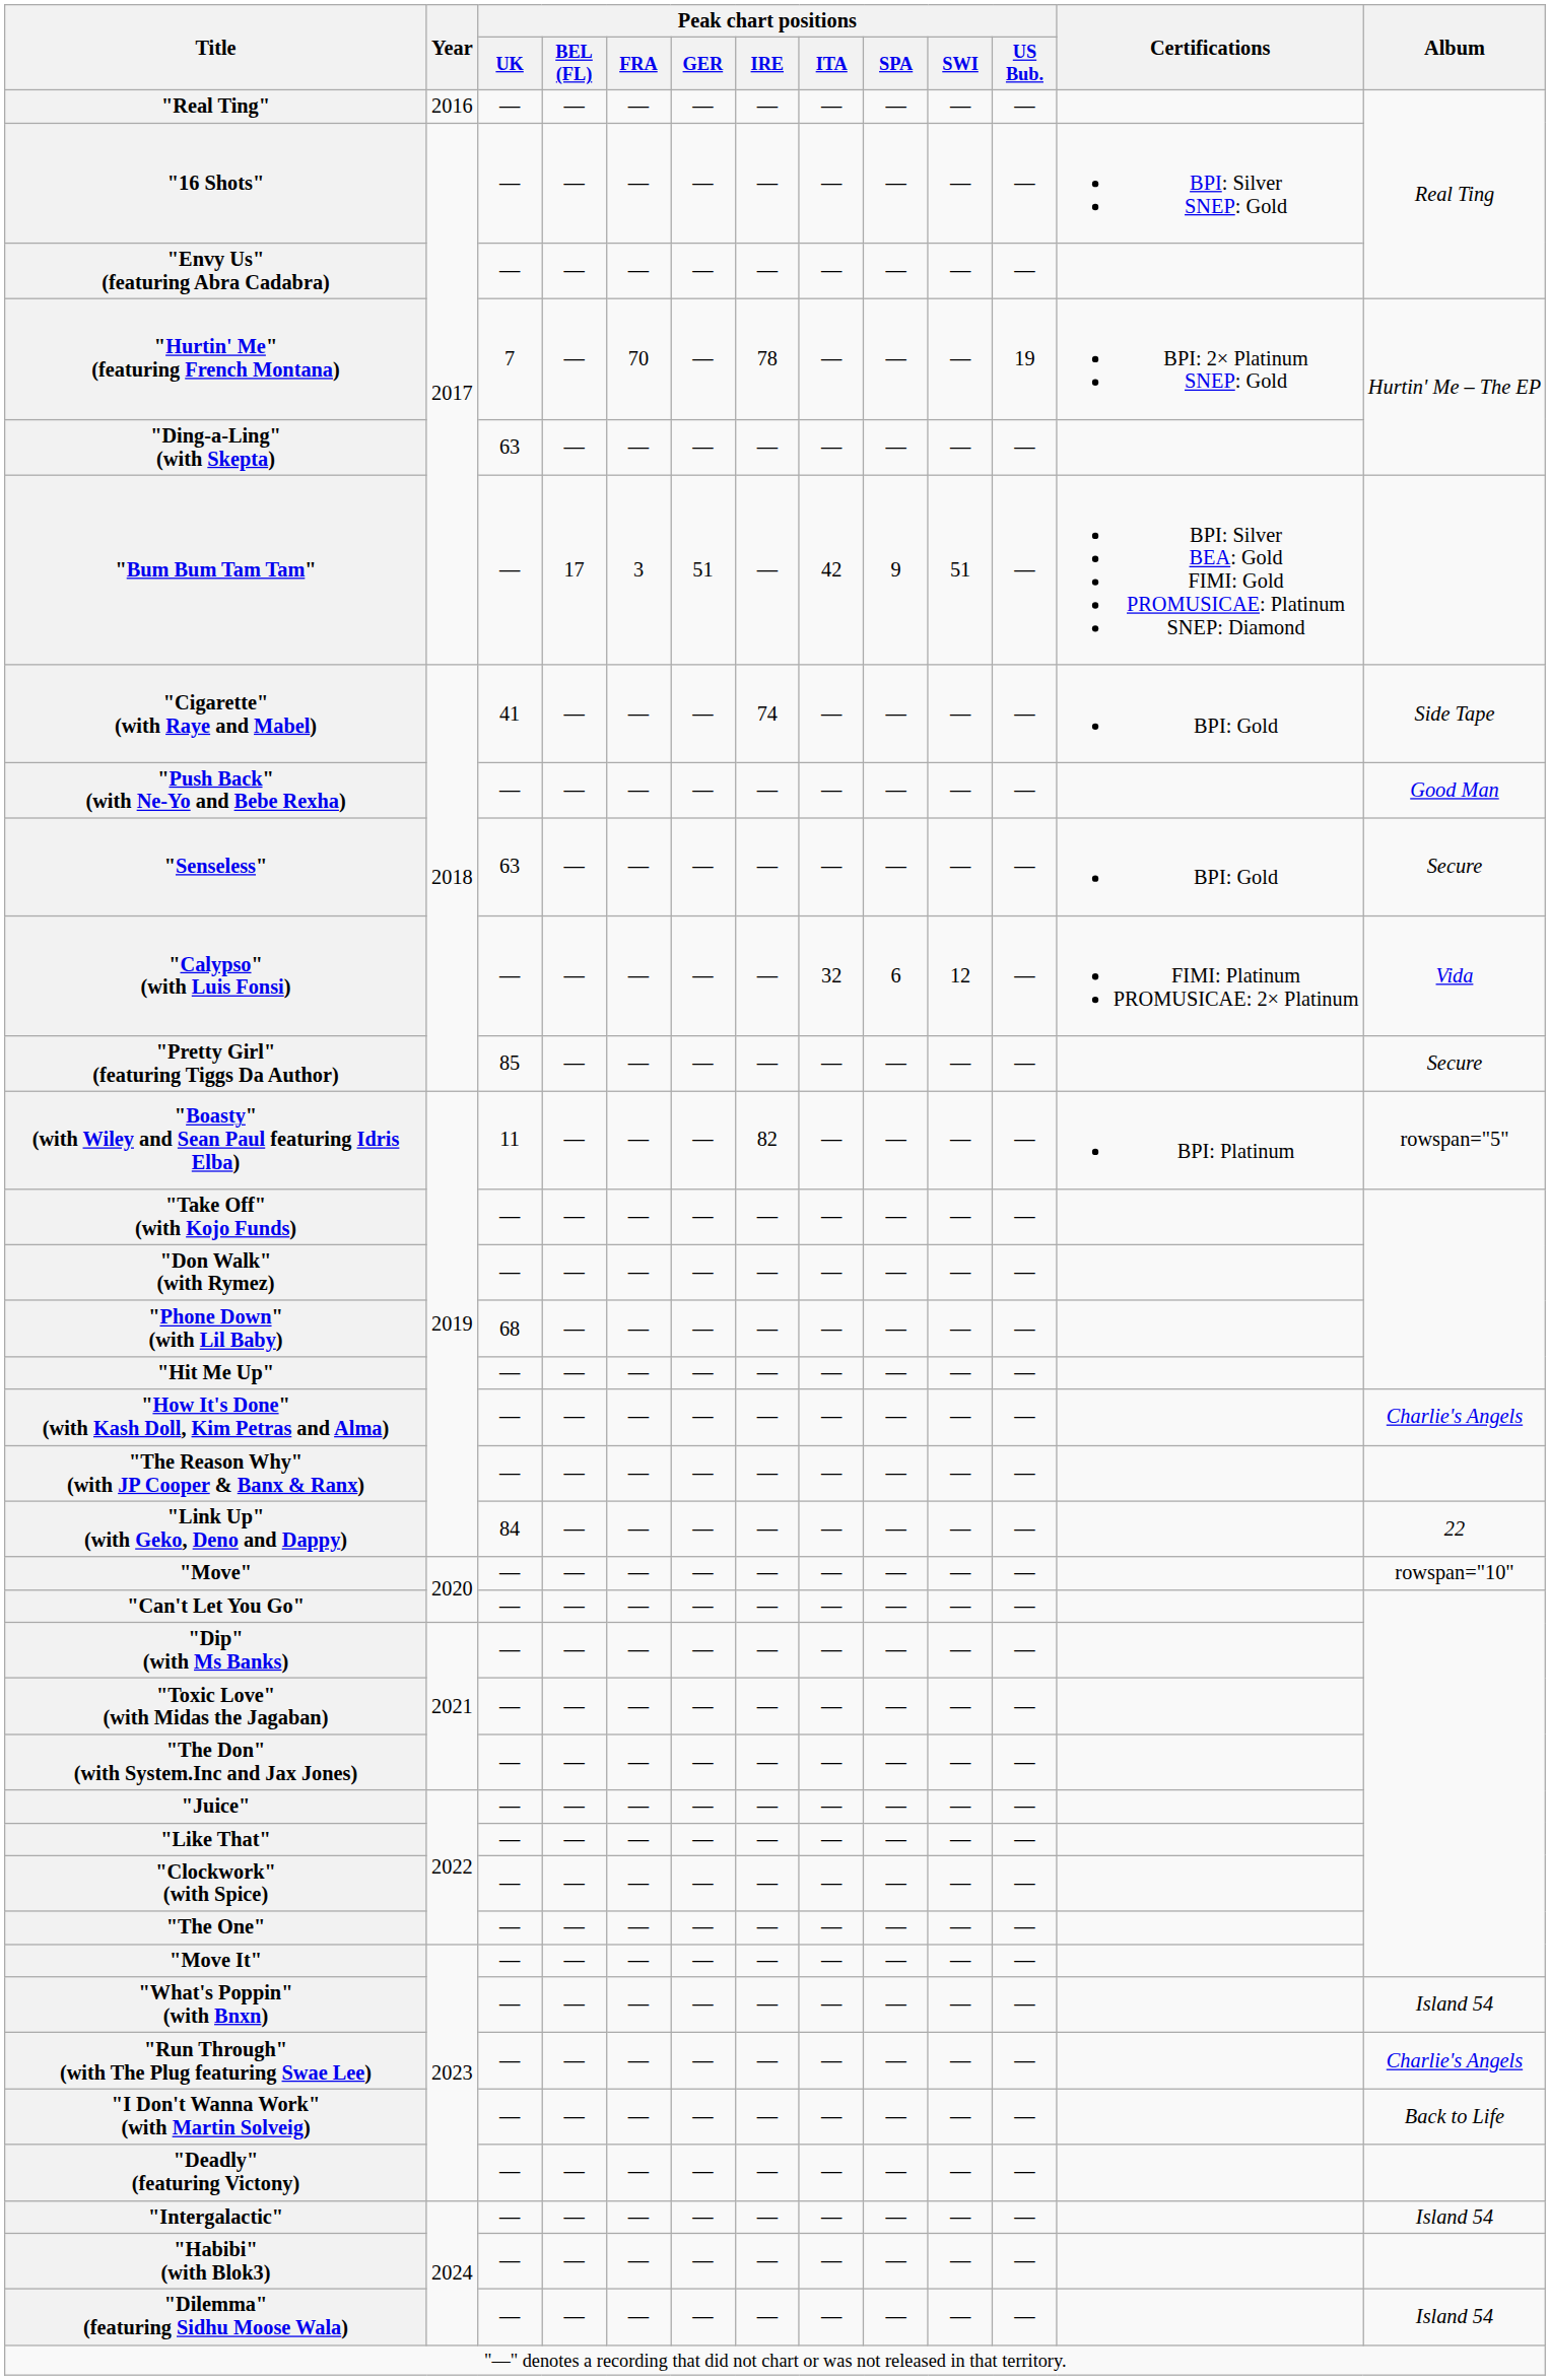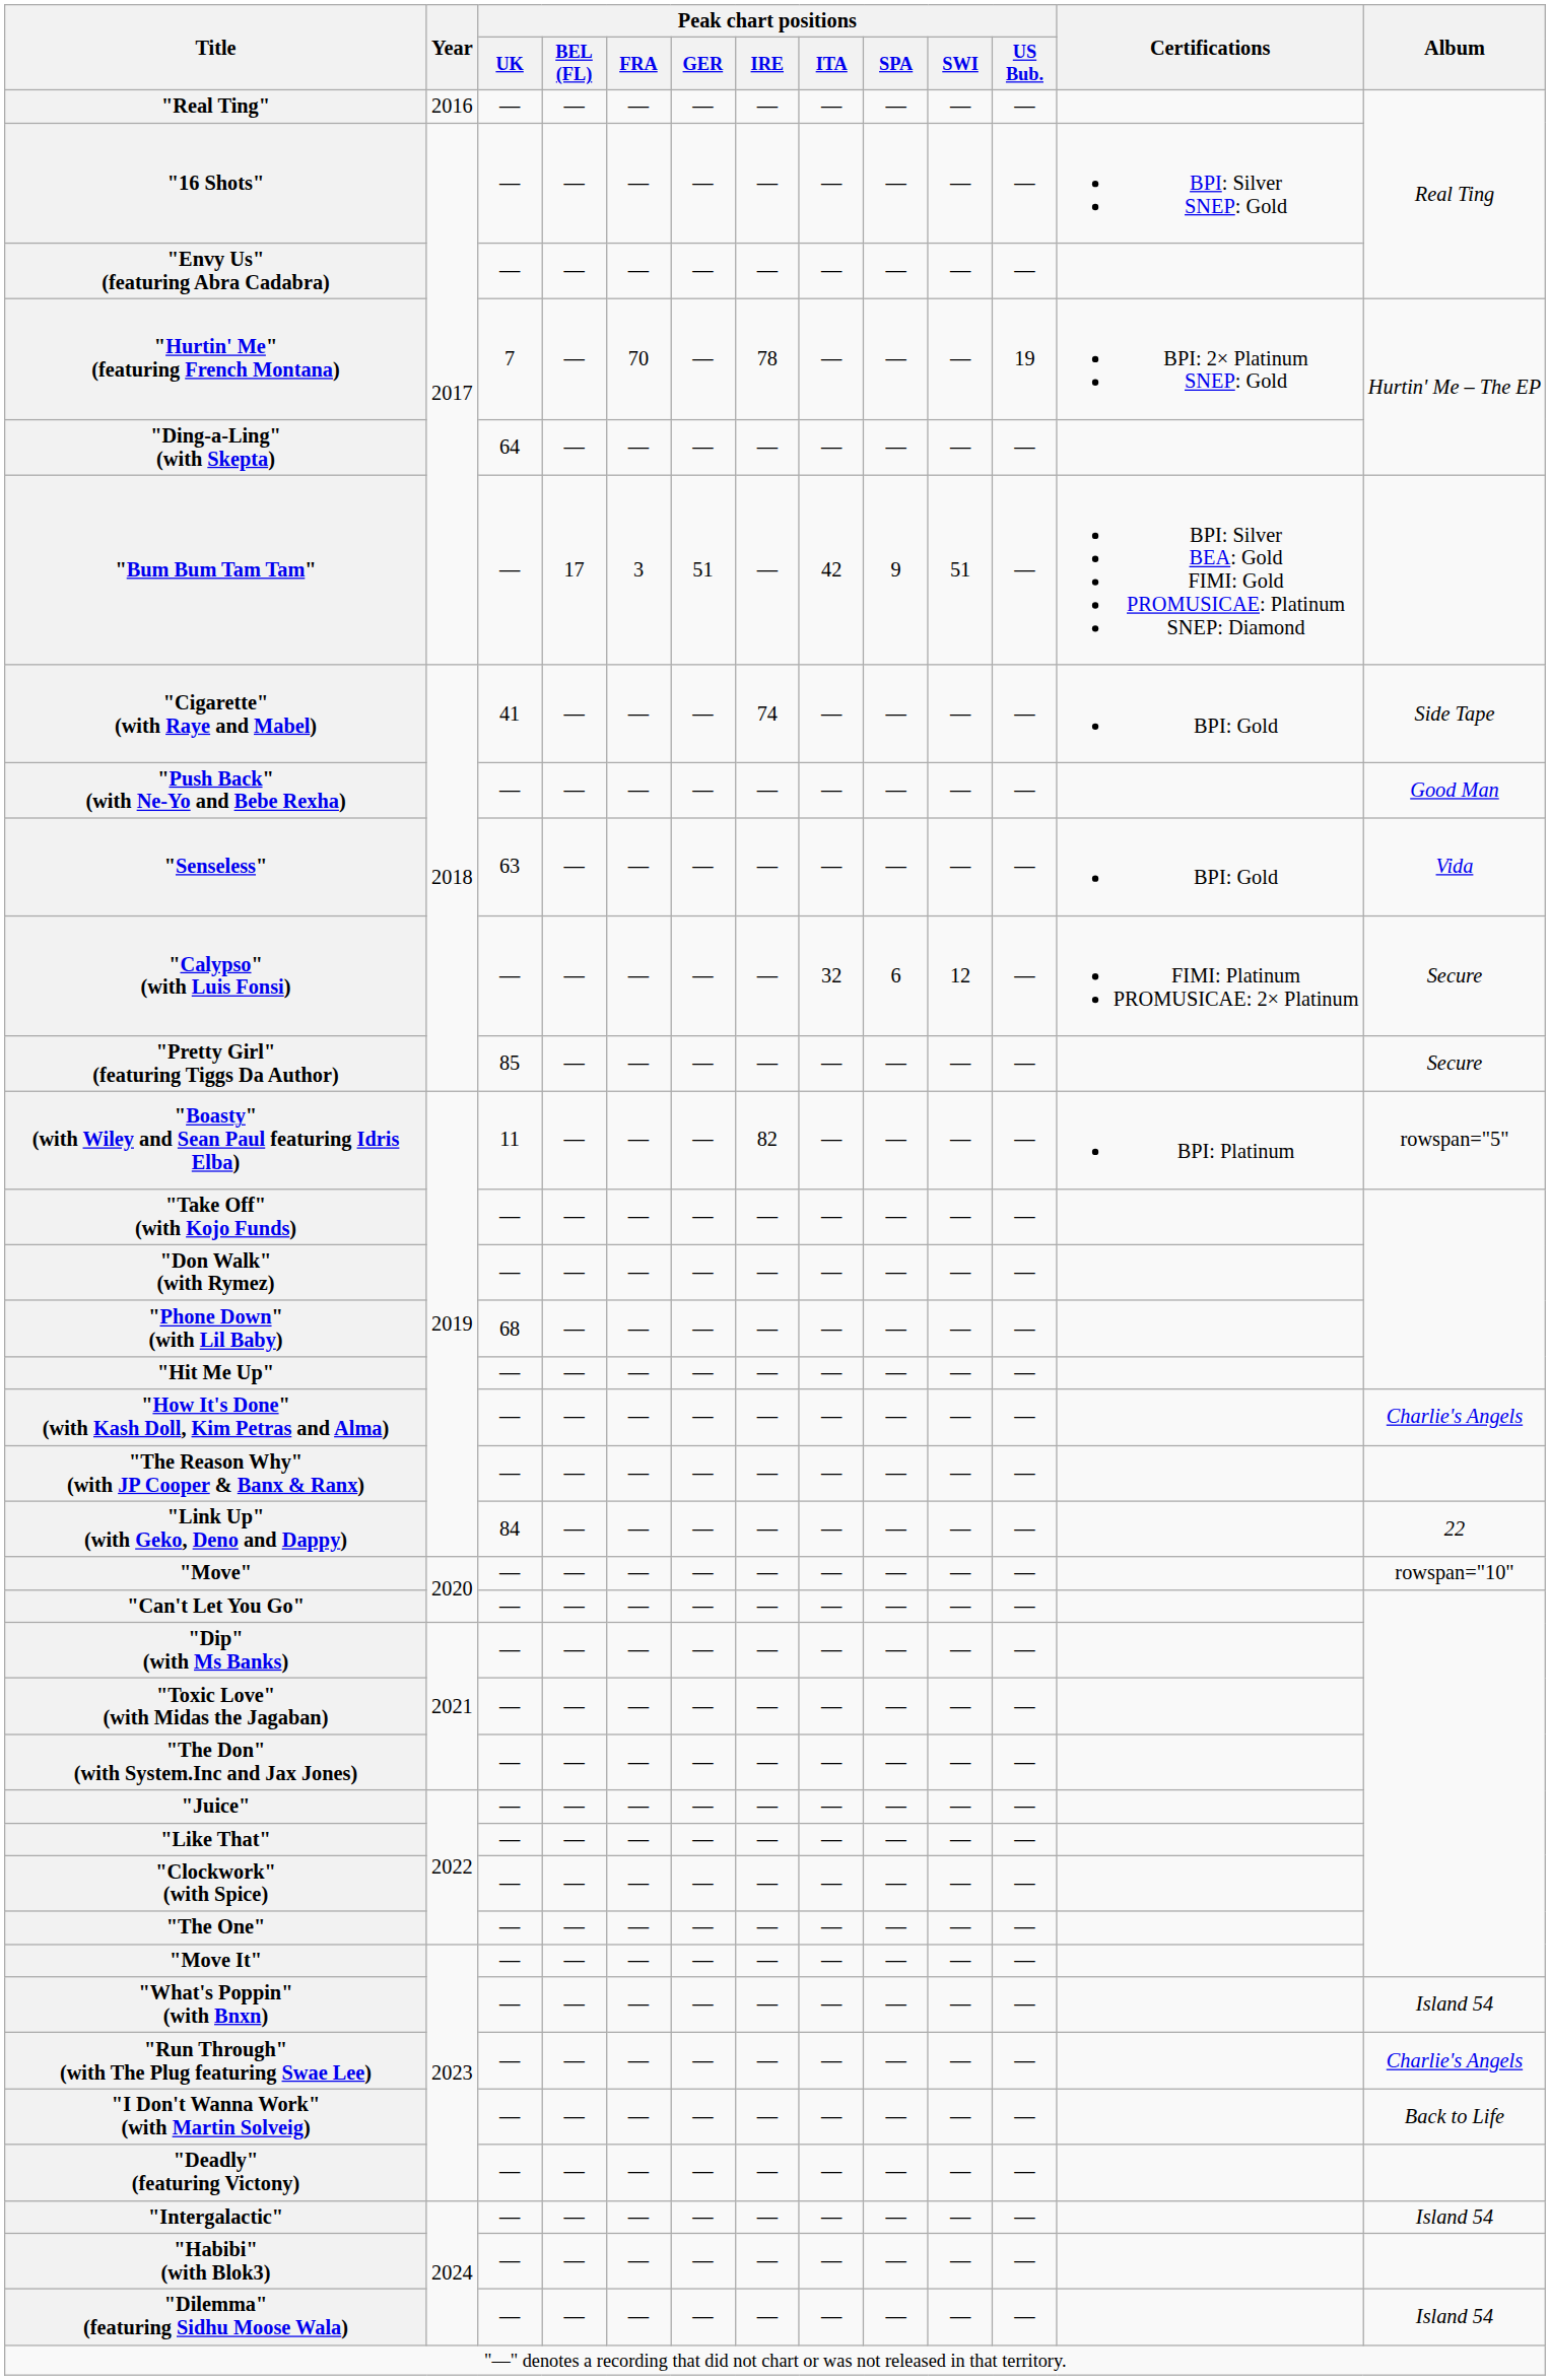"Ding-a-Ling" (with Skepta) | Peak chart positions / UK: 63 -> 64
"Senseless" | Album: Secure -> Vida
"Calypso" (with Luis Fonsi) | Album: Vida -> Secure
